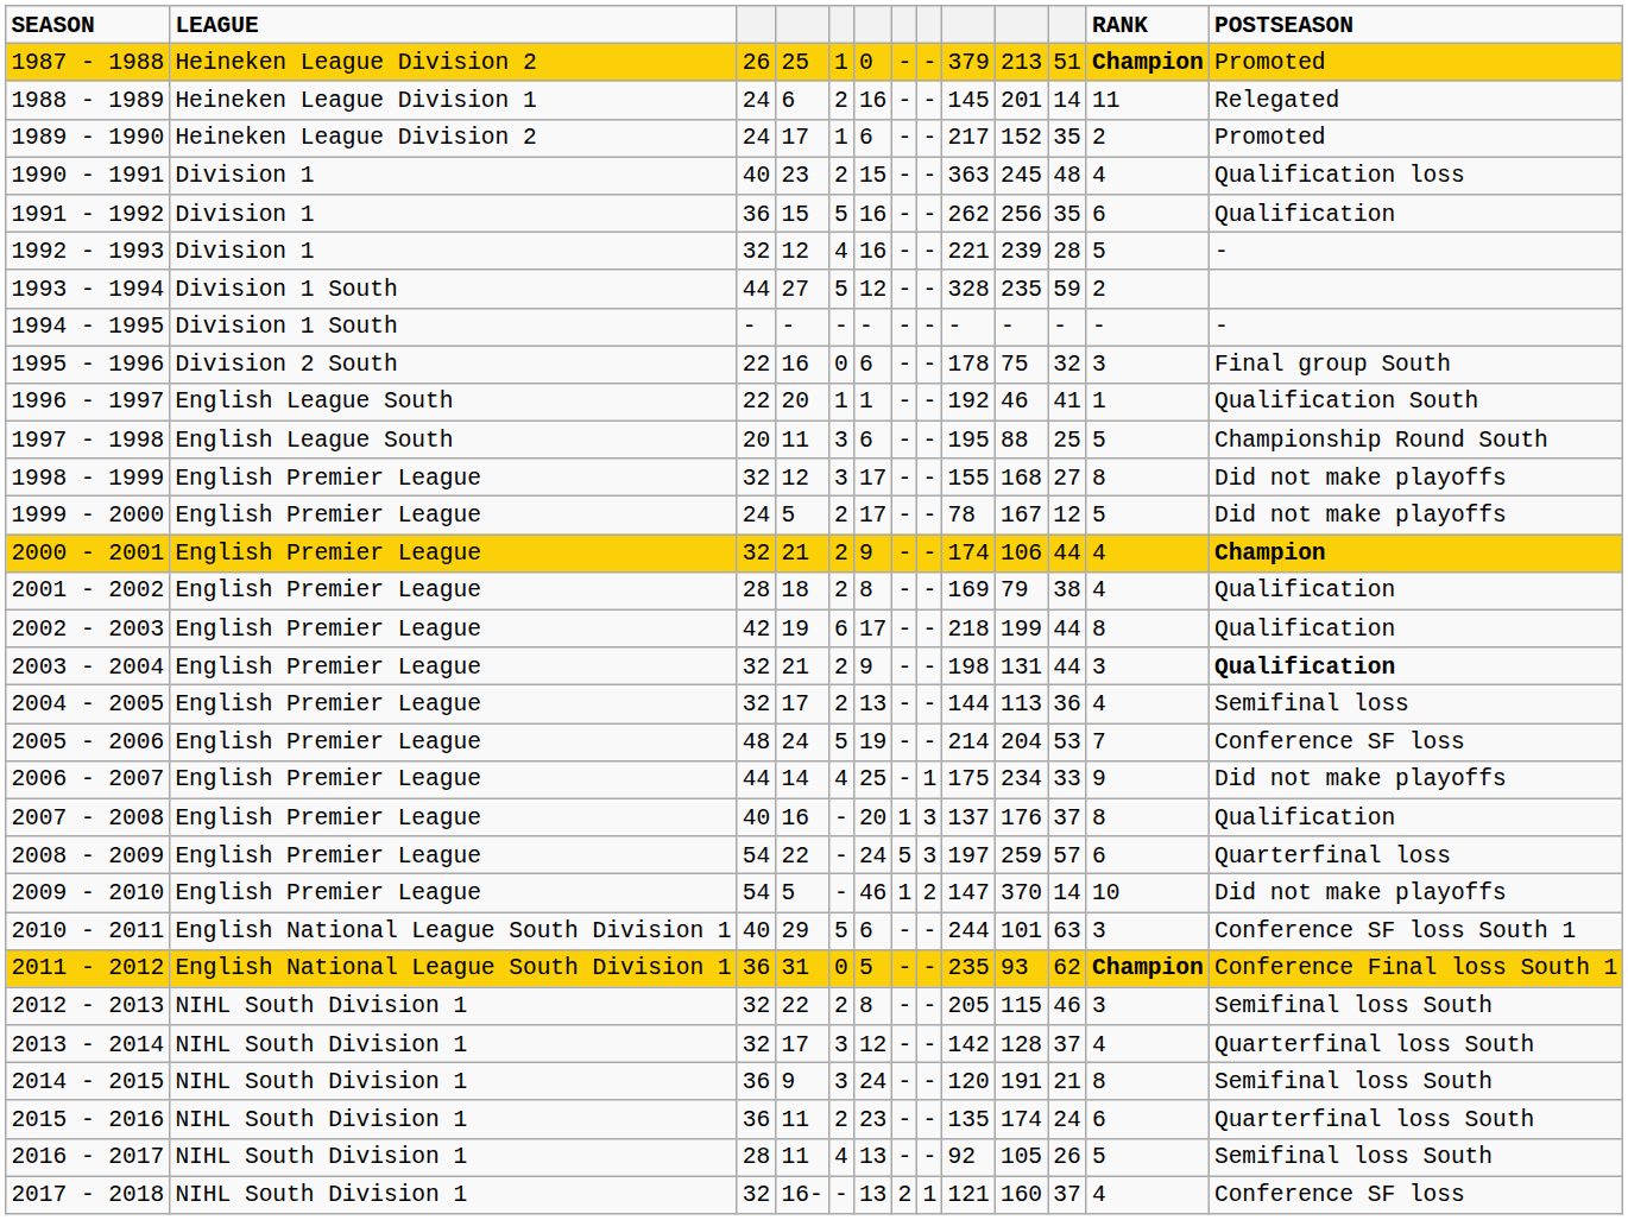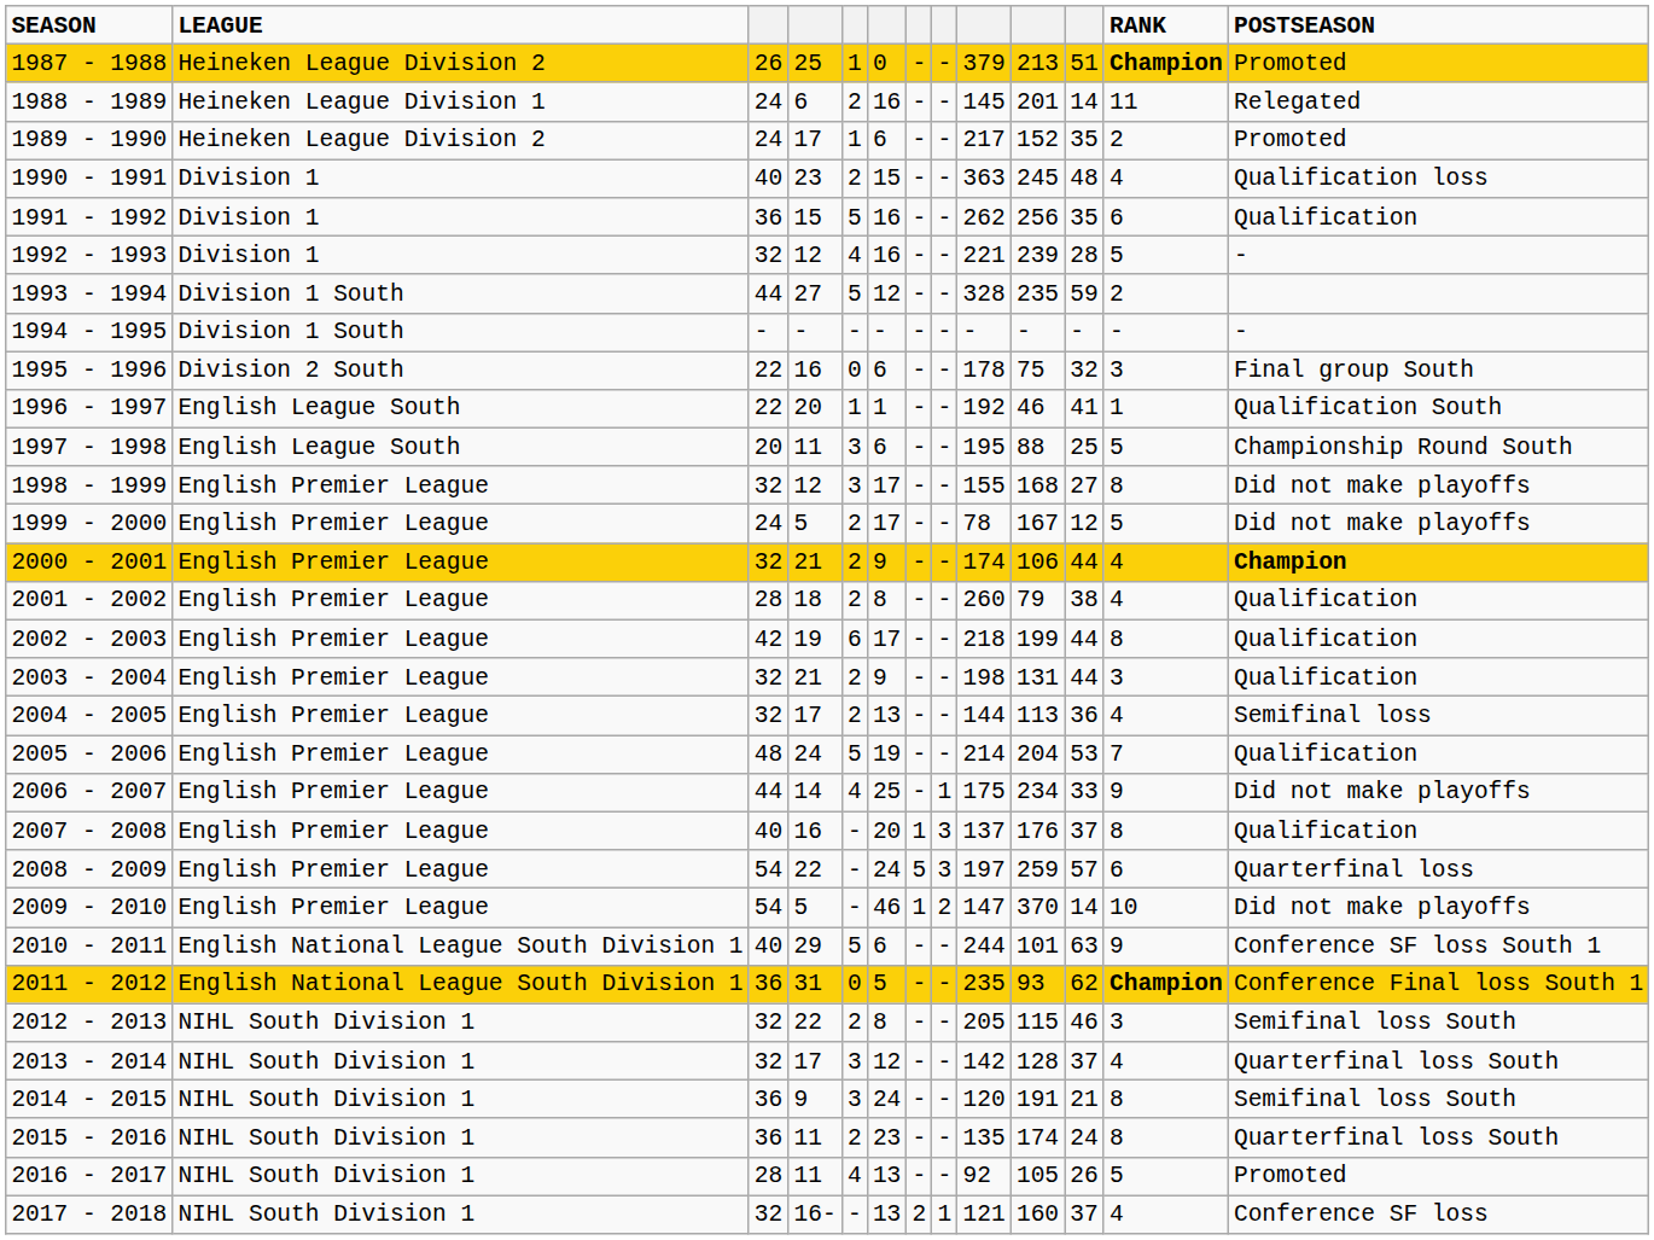2001 - 2002 | column 9: 169 -> 260
2003 - 2004 | POSTSEASON: bold -> normal
2005 - 2006 | POSTSEASON: Conference SF loss -> Qualification
2010 - 2011 | RANK: 3 -> 9
2015 - 2016 | RANK: 6 -> 8
2016 - 2017 | POSTSEASON: Semifinal loss South -> Promoted
